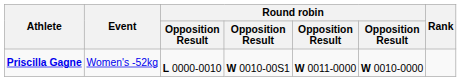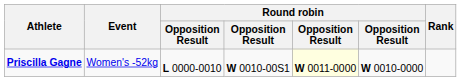Priscilla Gagne | column 5: no background -> lightyellow background
